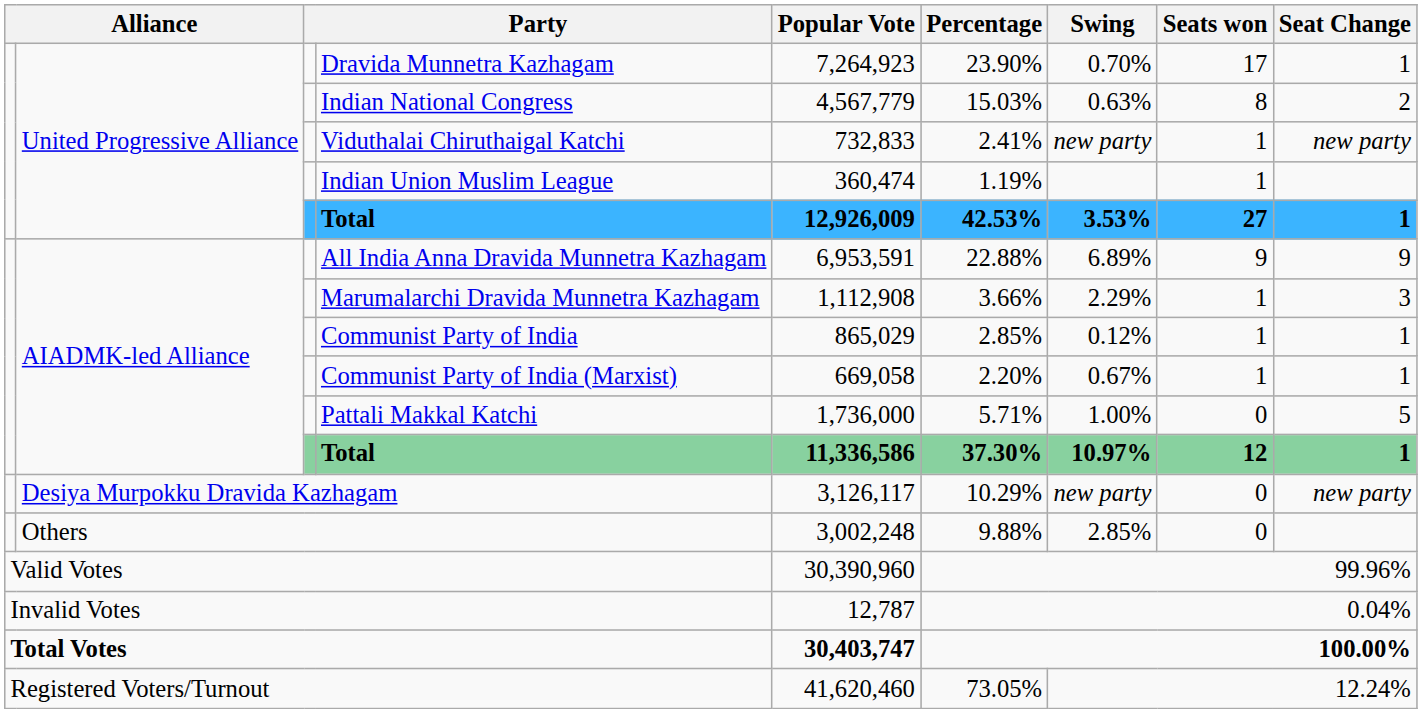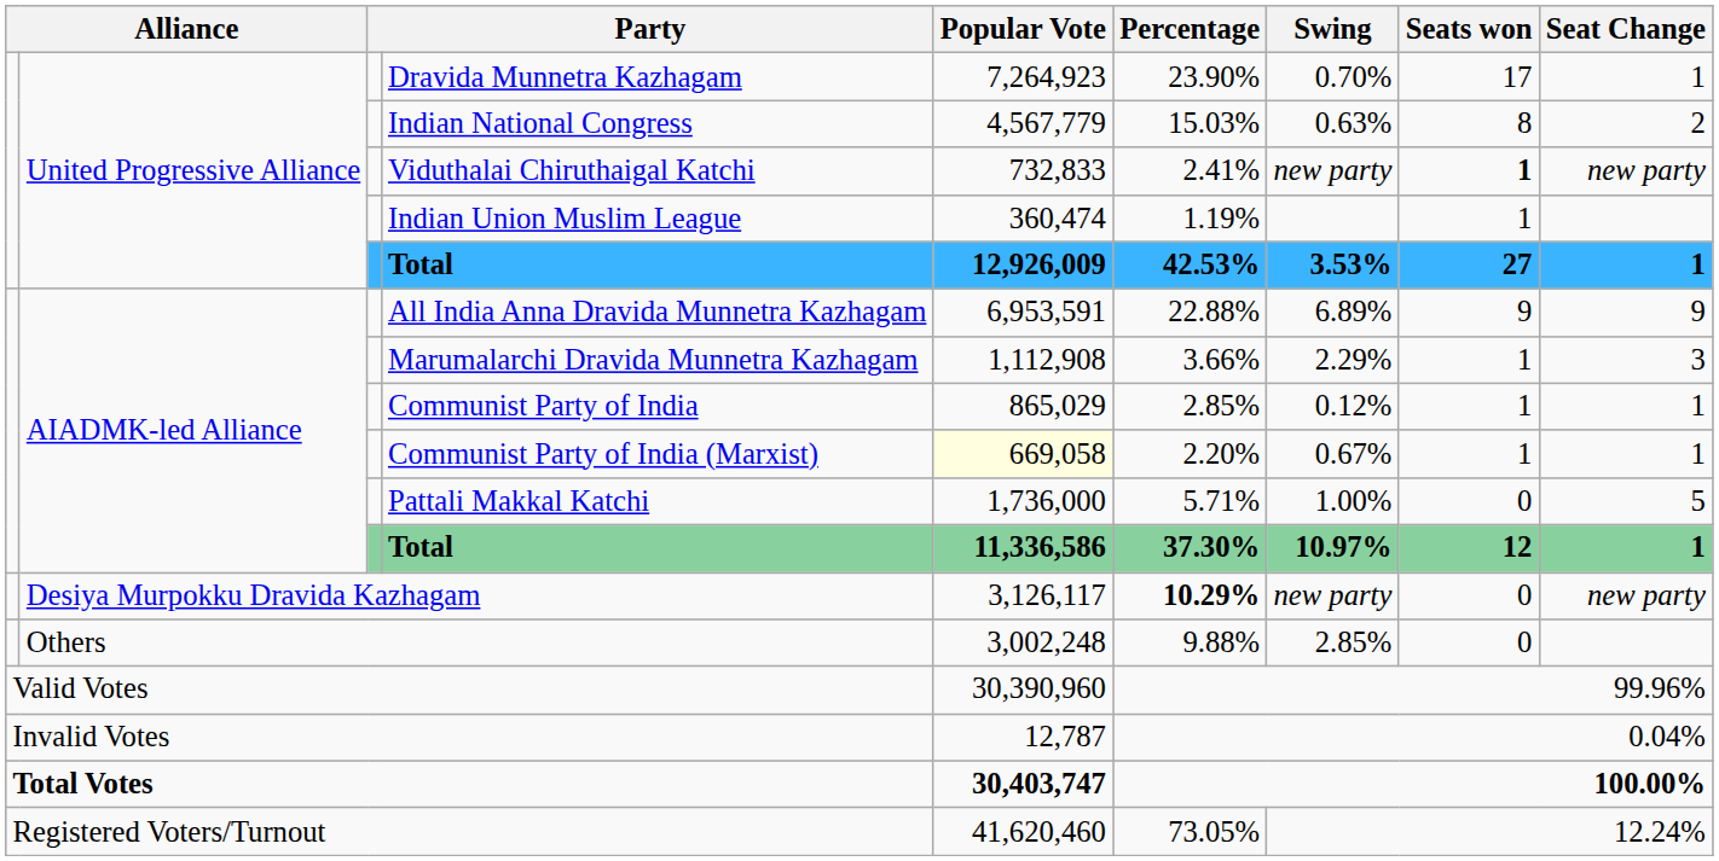Viduthalai Chiruthaigal Katchi | Seats won: normal -> bold
Communist Party of India (Marxist) | Popular Vote: no background -> lightyellow background
Desiya Murpokku Dravida Kazhagam | Percentage: normal -> bold
